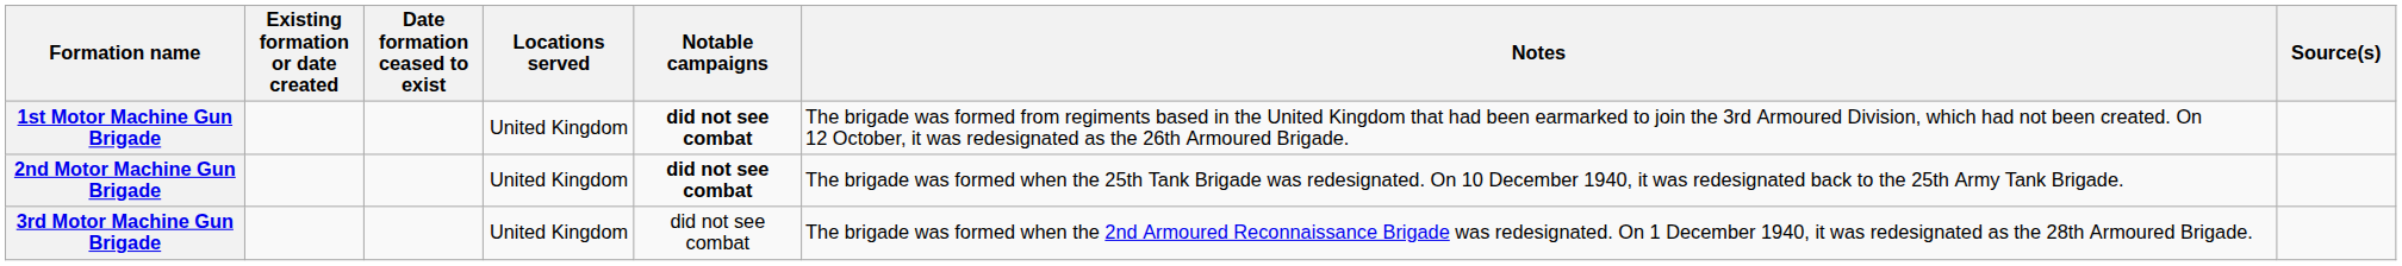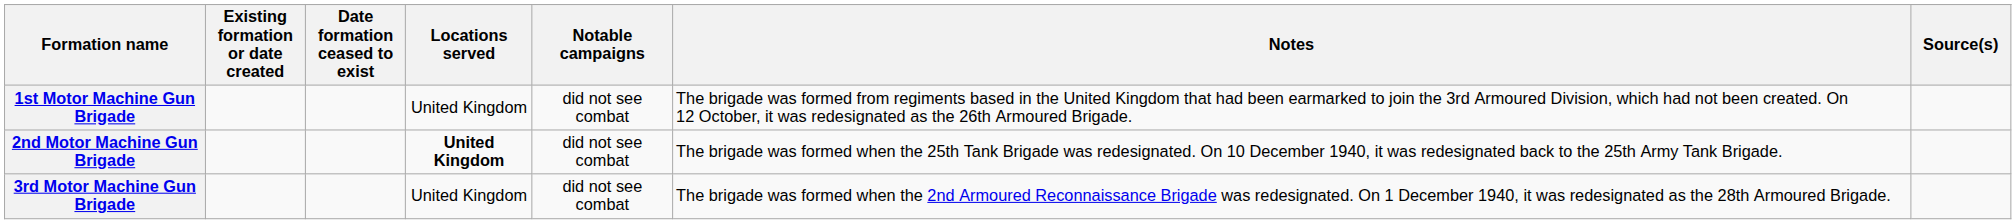1st Motor Machine Gun Brigade | Notable campaigns: bold -> normal
2nd Motor Machine Gun Brigade | Locations served: normal -> bold
2nd Motor Machine Gun Brigade | Notable campaigns: bold -> normal
